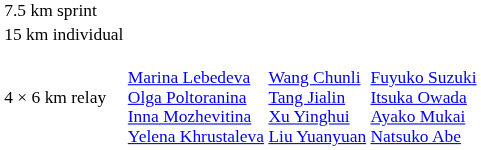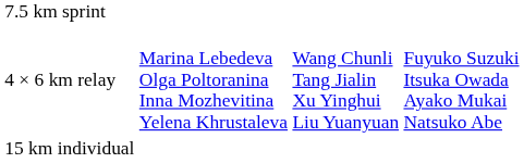rows swapped: 15 km individual <-> 4 × 6 km relay
